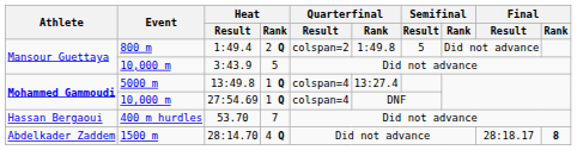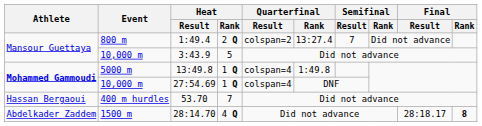1:49.4 | Quarterfinal / Rank: 1:49.8 -> 13:27.4
1:49.4 | Semifinal / Result: 5 -> 7
13:49.8 | Quarterfinal / Rank: 13:27.4 -> 1:49.8
